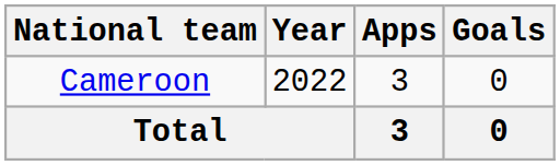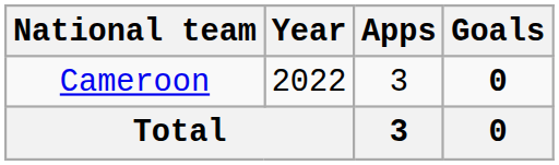Cameroon | Goals: normal -> bold
